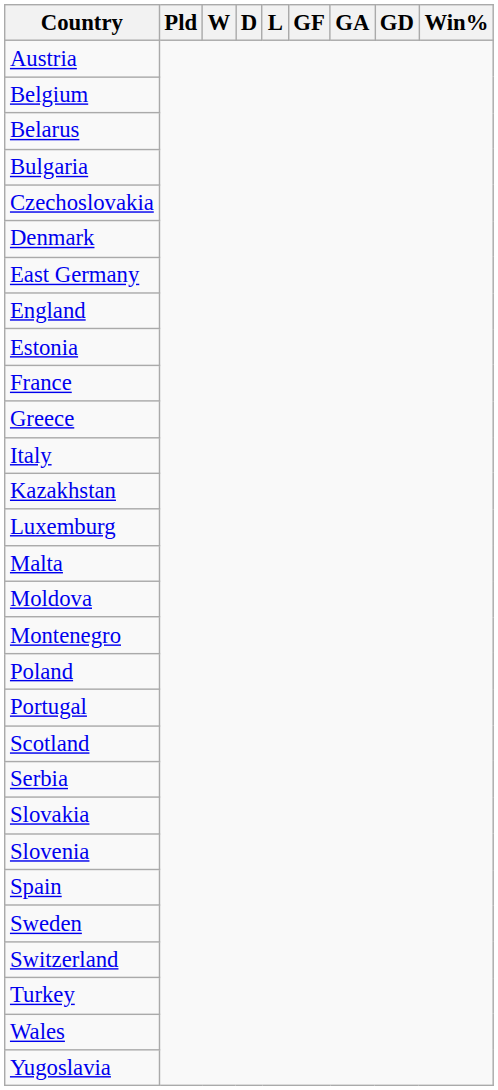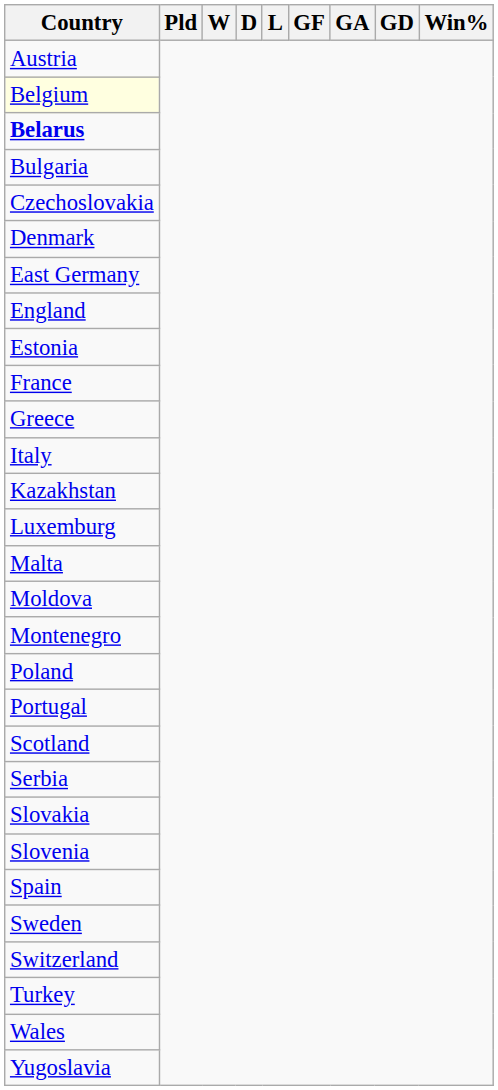Belgium | Country: no background -> lightyellow background
Belarus | Country: normal -> bold
